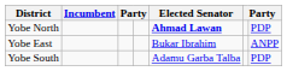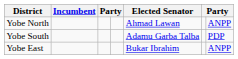Yobe North | Elected Senator: bold -> normal
Yobe North | column 7: PDP -> ANPP
rows swapped: Yobe East <-> Yobe South
